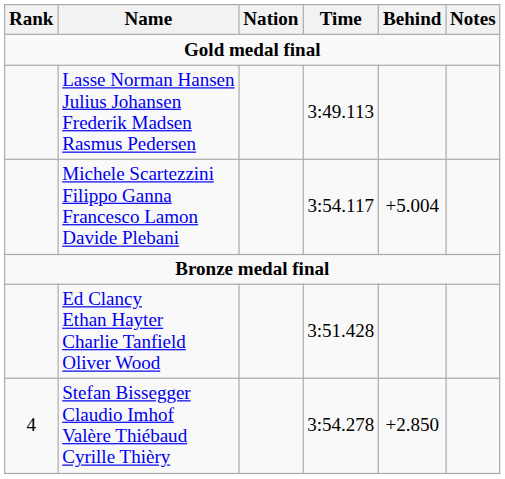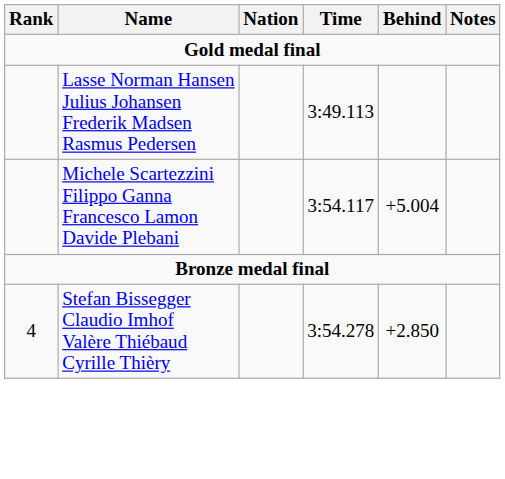- row: Ed Clancy Ethan Hayter Charlie Tanfield Oliver Wood | 3:51.428
